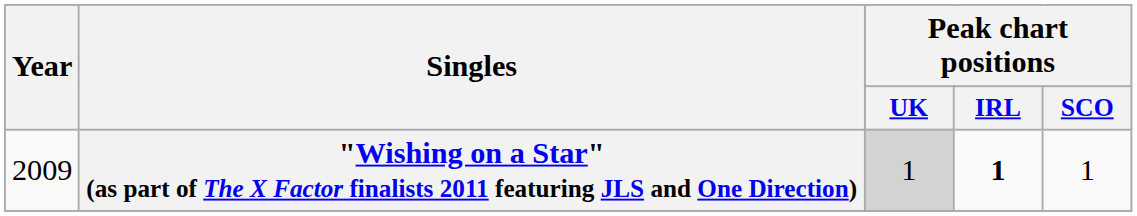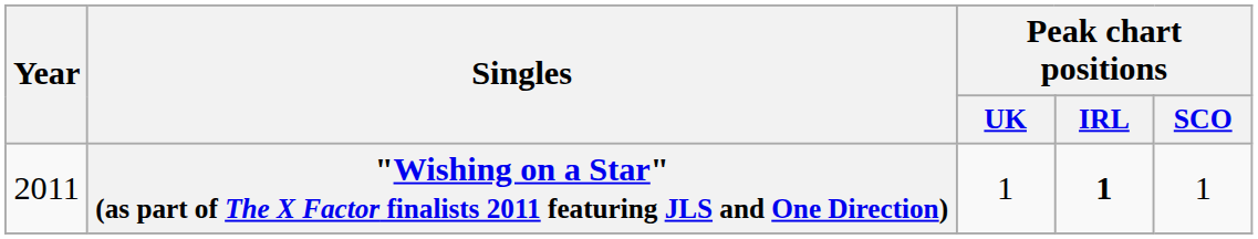row 3 | Year: 2009 -> 2011
row 3 | Peak chart positions / UK: lightgrey background -> no background
